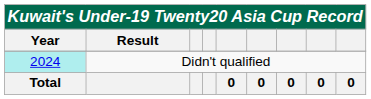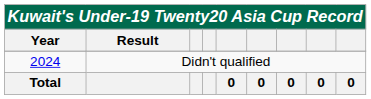Didn't qualified | Year: paleturquoise background -> no background
